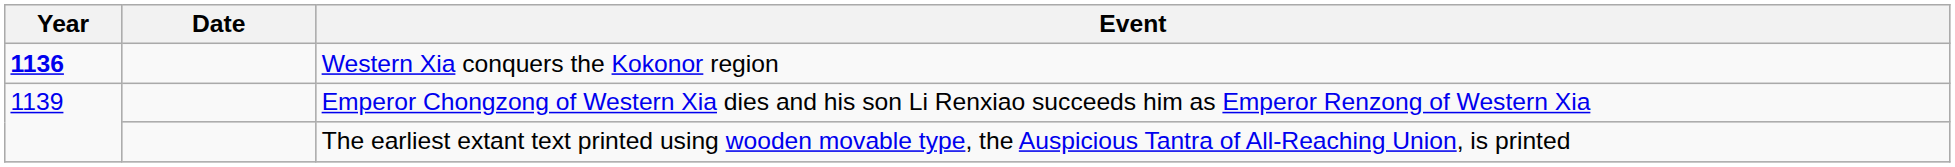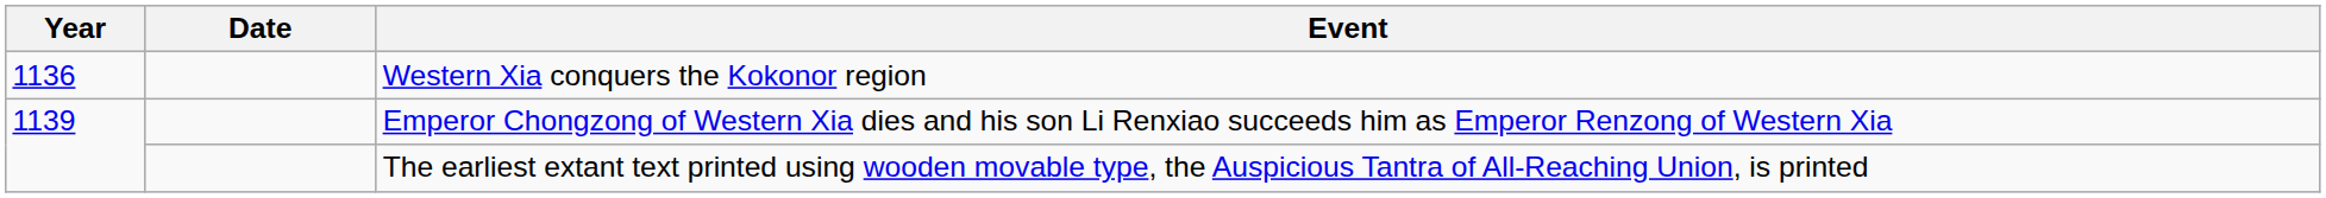Western Xia conquers the Kokonor region | Year: bold -> normal
